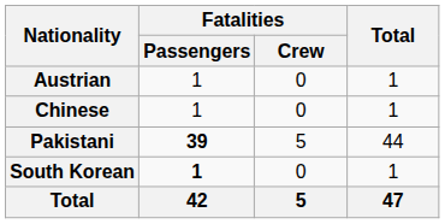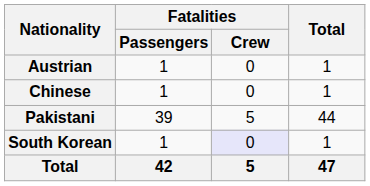Pakistani | Fatalities / Passengers: bold -> normal
South Korean | Fatalities / Passengers: bold -> normal
South Korean | Fatalities / Crew: no background -> lavender background
